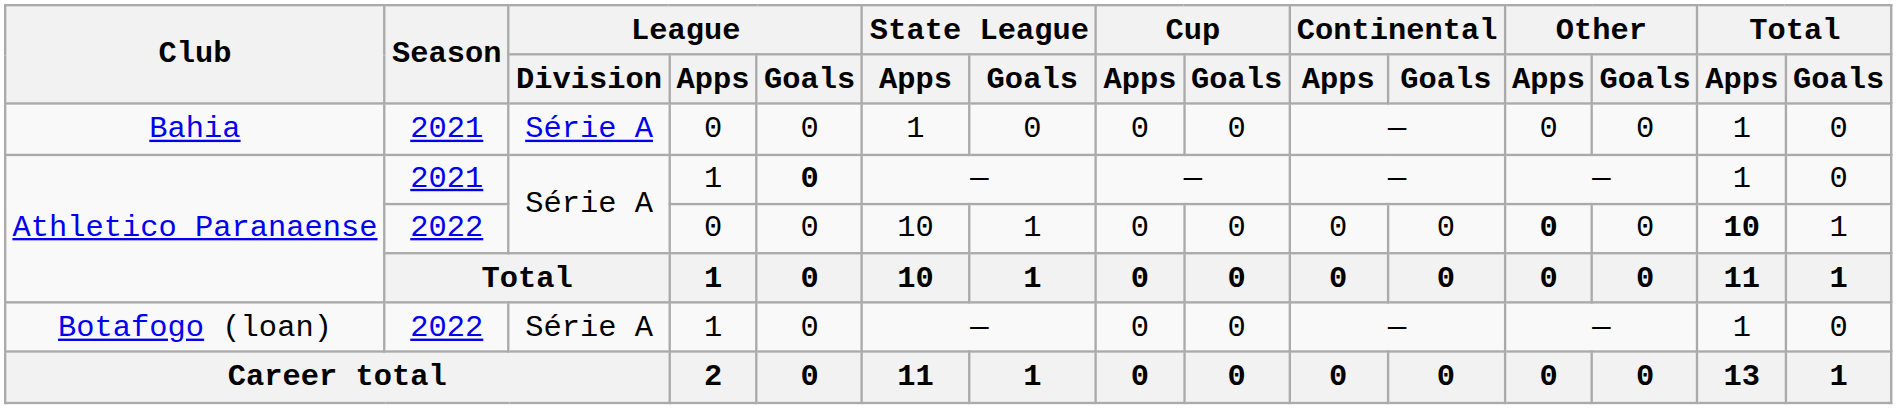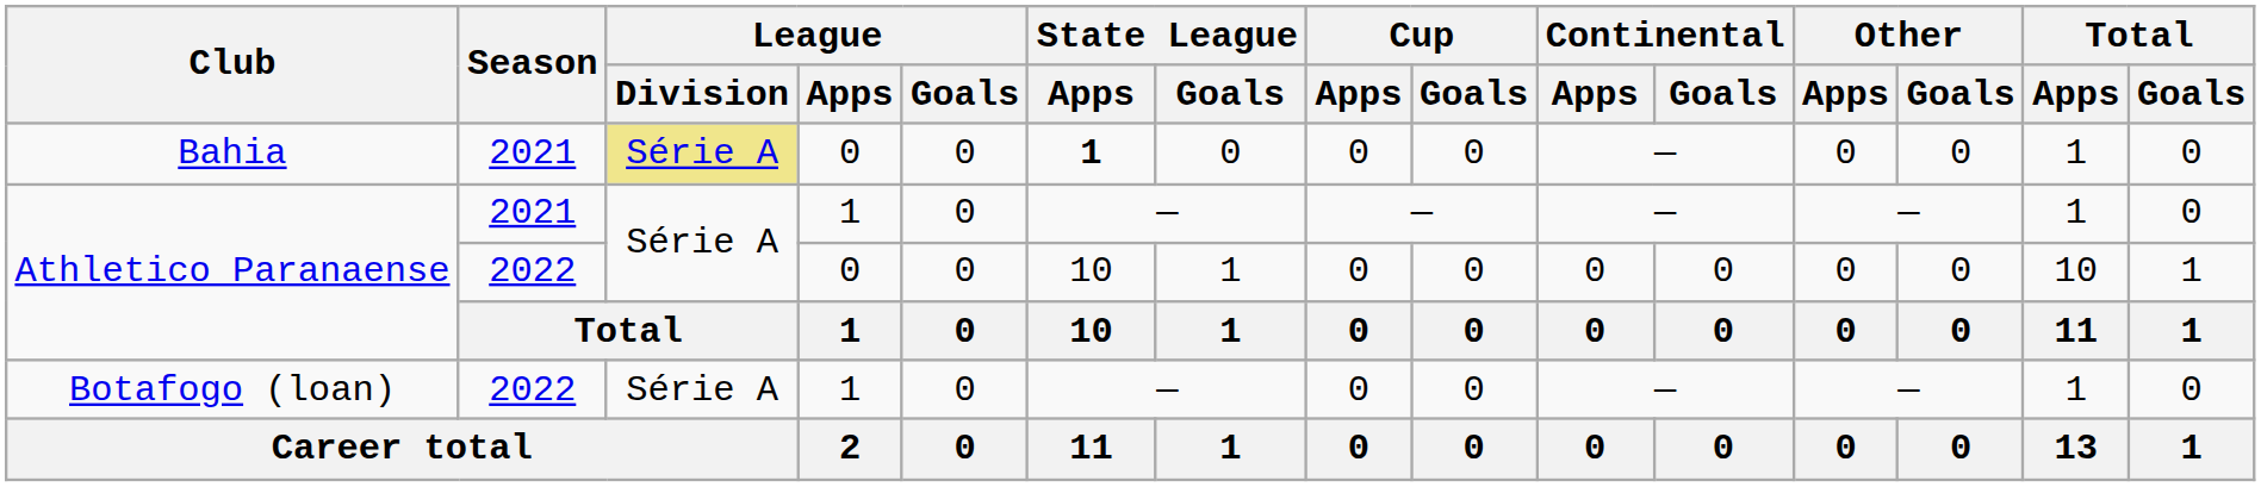Bahia | League / Division: no background -> khaki background
Bahia | State League / Apps: normal -> bold
Athletico Paranaense / 2021 | League / Goals: bold -> normal
Athletico Paranaense / 2022 | Other / Apps: bold -> normal
Athletico Paranaense / 2022 | Total / Apps: bold -> normal
